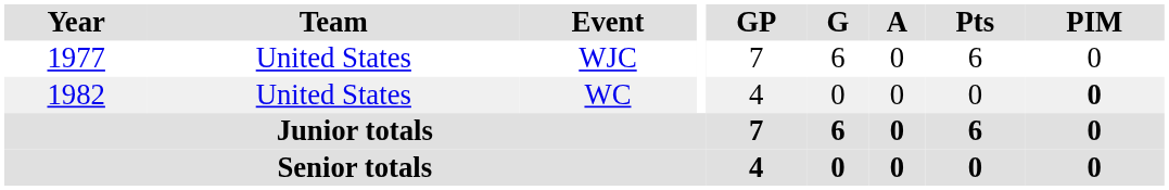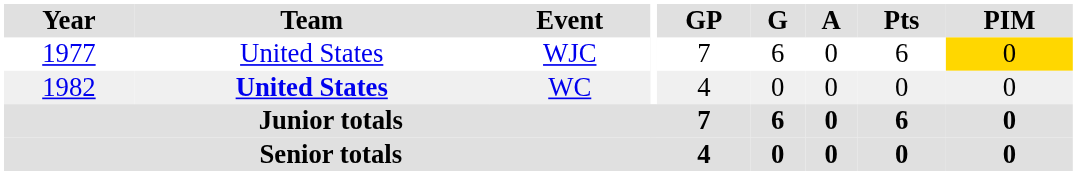WJC | PIM: no background -> gold background
WC | Team: normal -> bold
WC | PIM: bold -> normal
